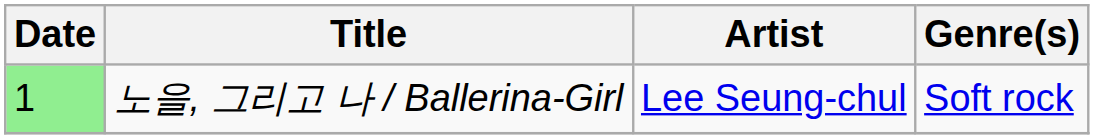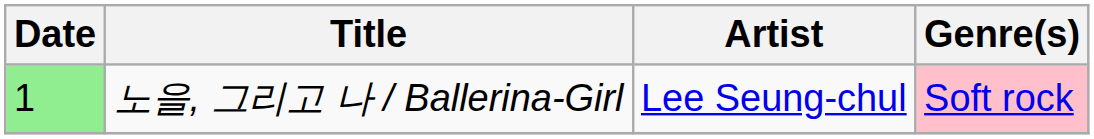노을, 그리고 나 / Ballerina-Girl | Genre(s): no background -> pink background
